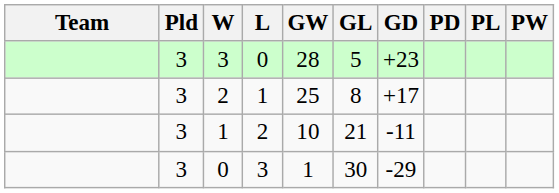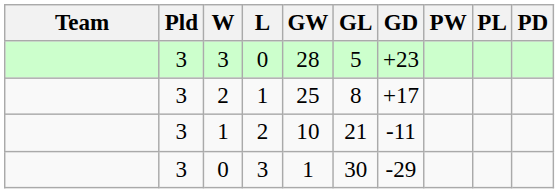columns swapped: PW <-> PD
